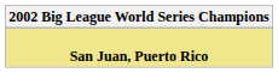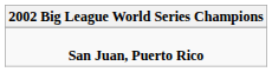row 2 | column 1: khaki background -> no background
